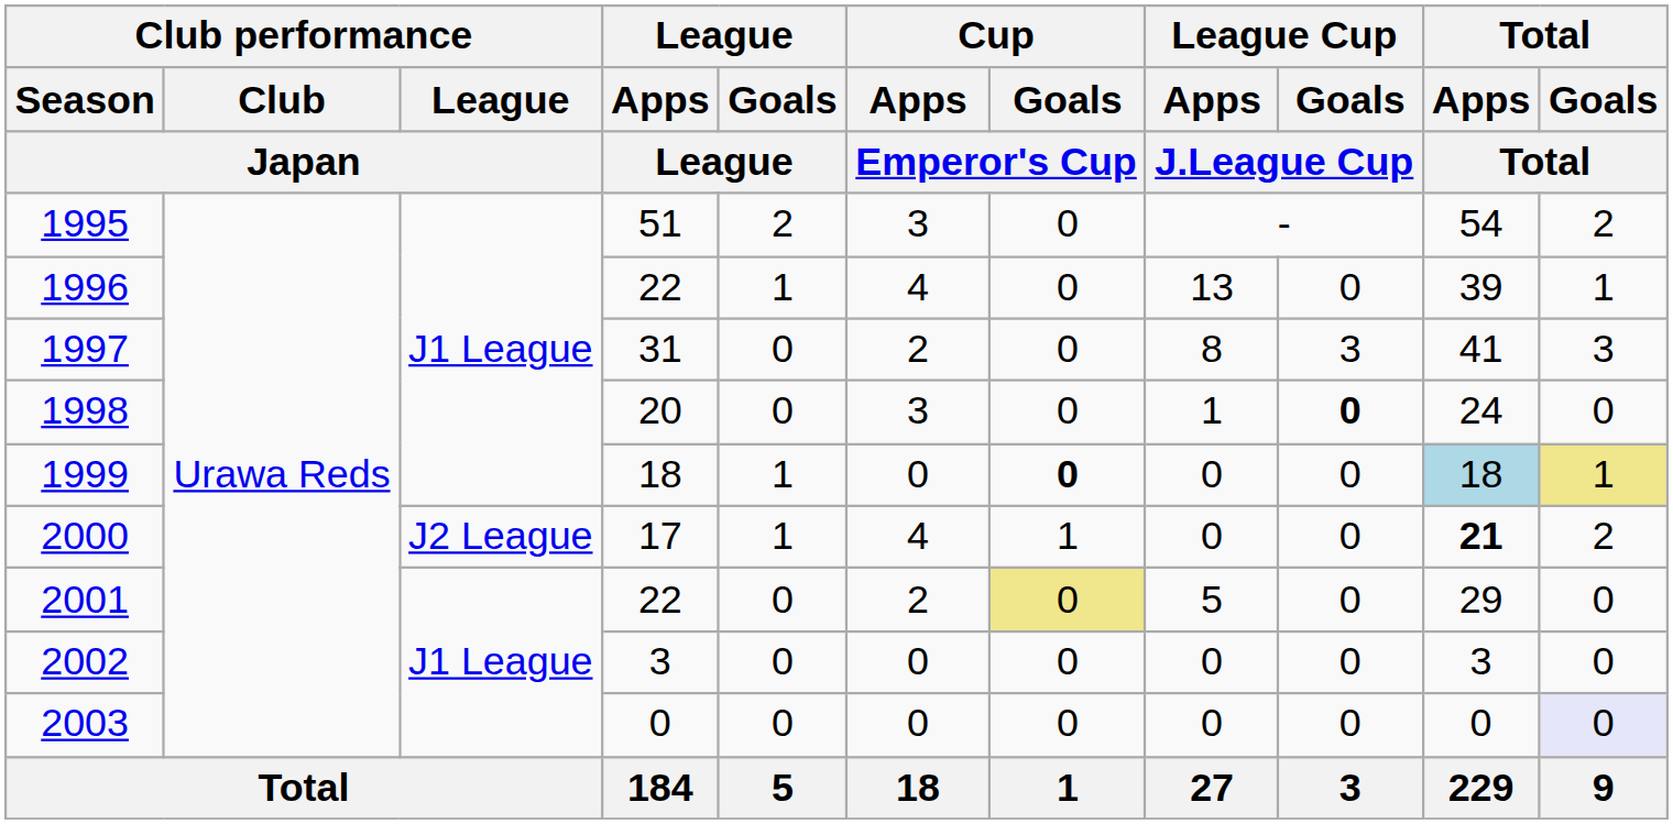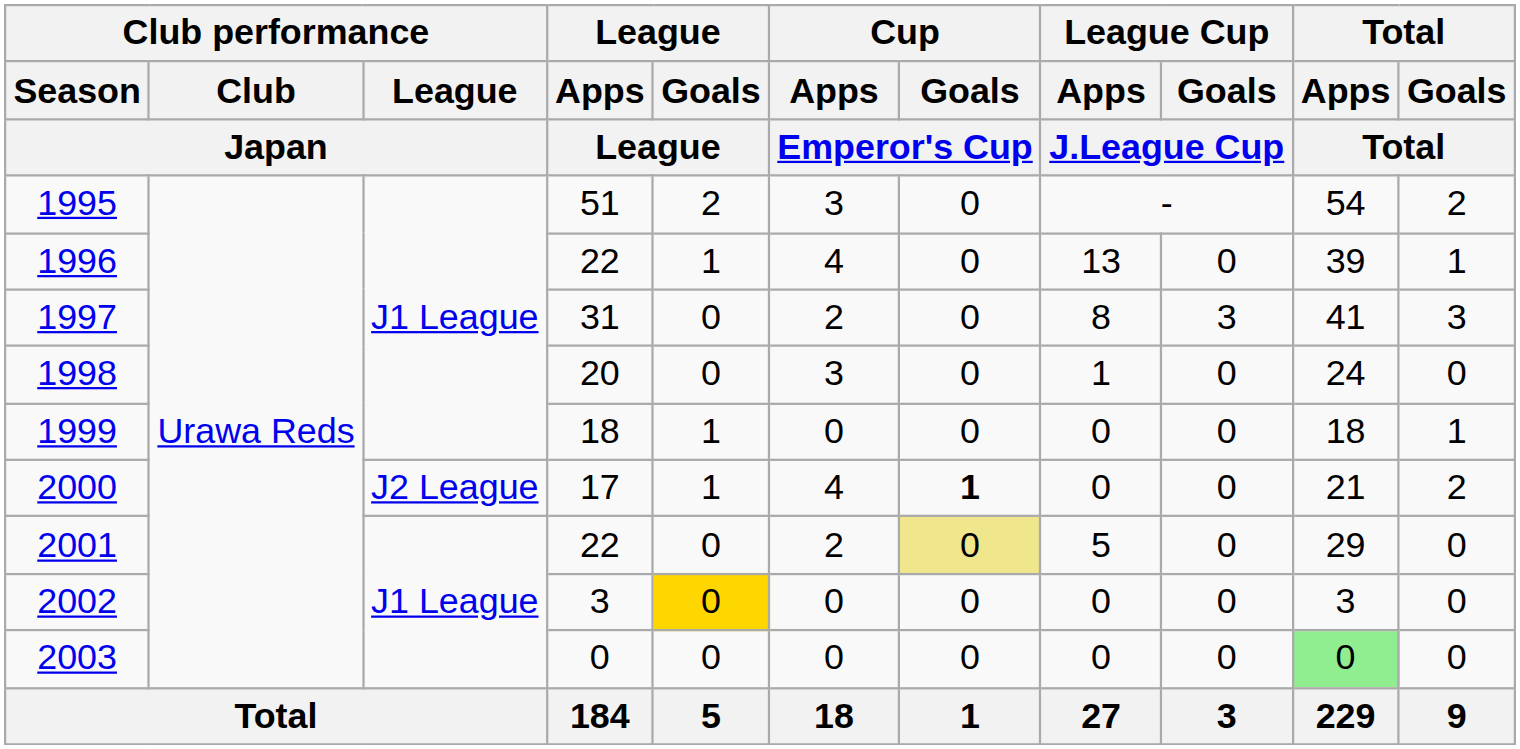1998 | League Cup / Goals / J.League Cup: bold -> normal
1999 | Cup / Goals / Emperor's Cup: bold -> normal
1999 | Total / Apps / Total: lightblue background -> no background
1999 | Total / Goals / Total: khaki background -> no background
2000 | Cup / Goals / Emperor's Cup: normal -> bold
2000 | Total / Apps / Total: bold -> normal
2002 | League / Goals / League: no background -> gold background
2003 | Total / Apps / Total: no background -> lightgreen background
2003 | Total / Goals / Total: lavender background -> no background
